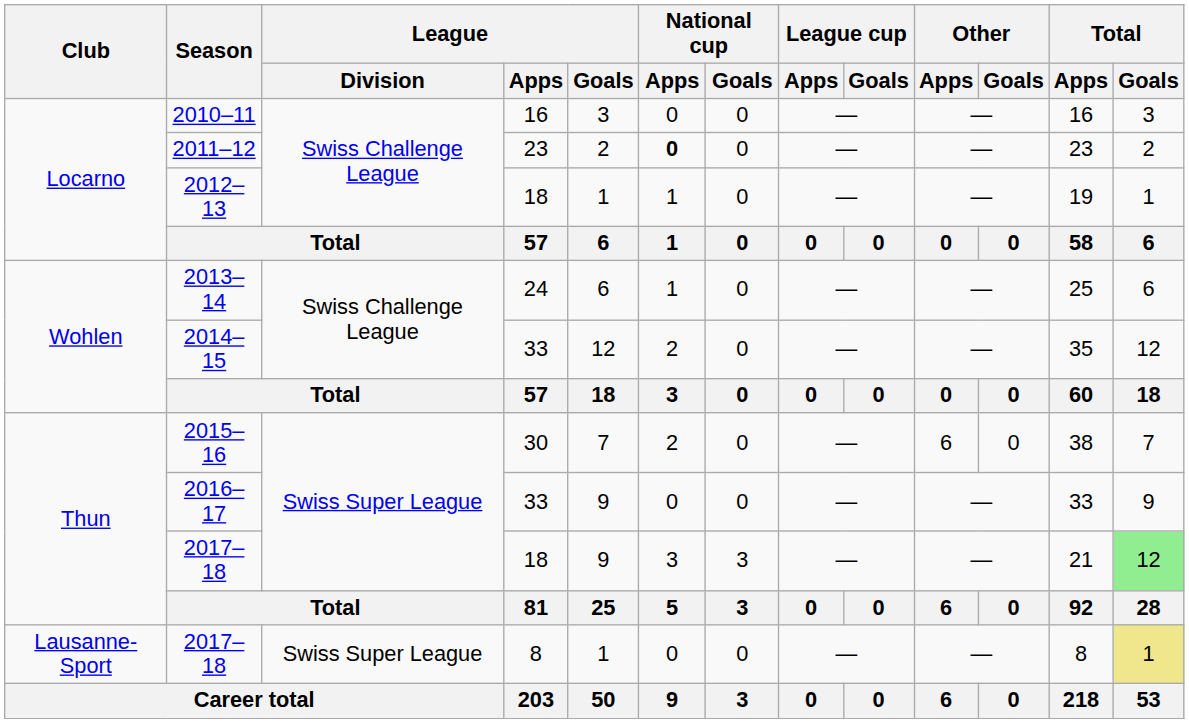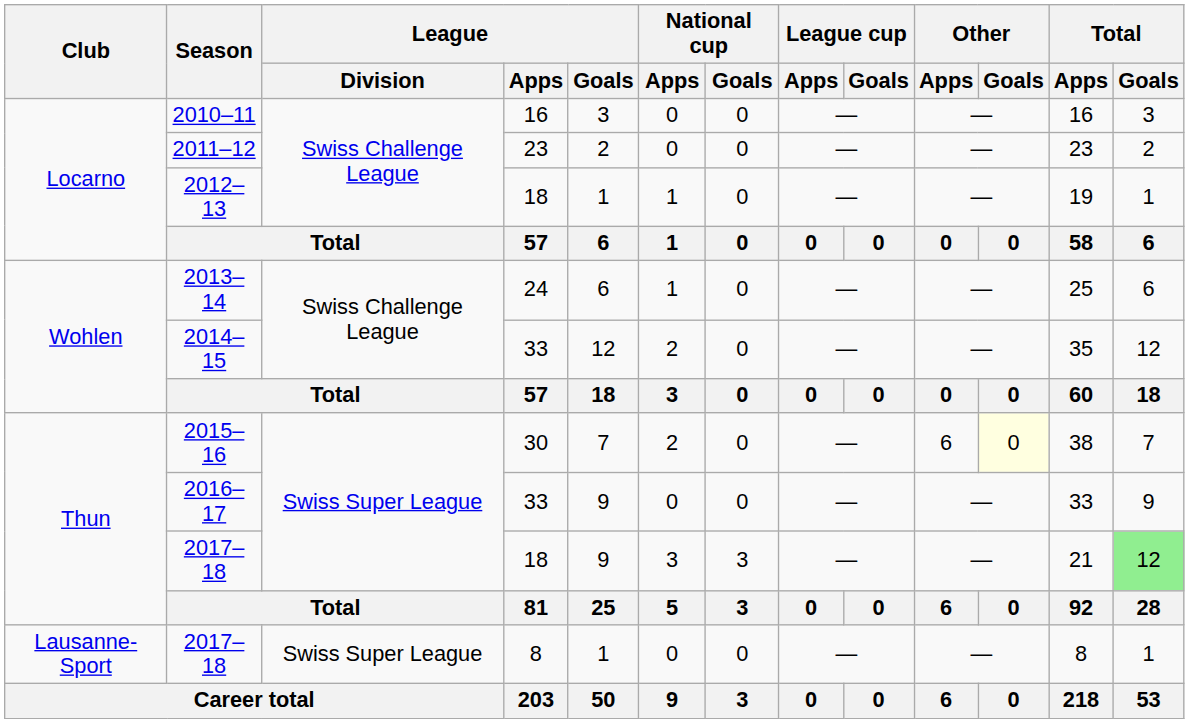2011–12 | National cup / Apps: bold -> normal
2015–16 | Other / Goals: no background -> lightyellow background
2017–18 / 8 | Total / Goals: khaki background -> no background
